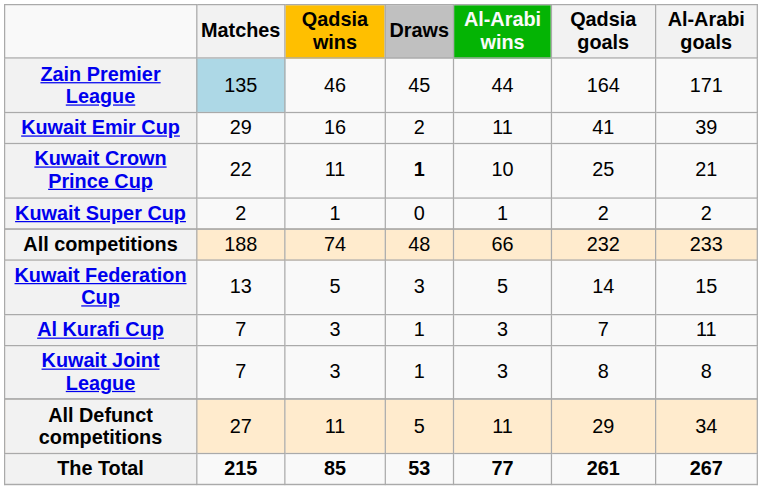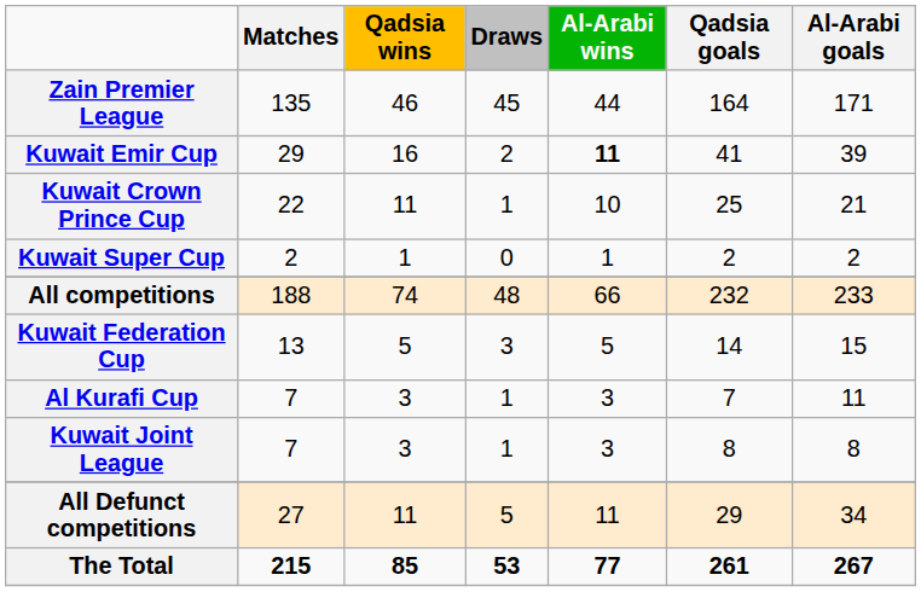Zain Premier League | Matches: lightblue background -> no background
Kuwait Emir Cup | Al-Arabi wins: normal -> bold
Kuwait Crown Prince Cup | Draws: bold -> normal
